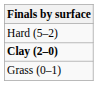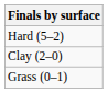row 3 | column 1: bold -> normal
